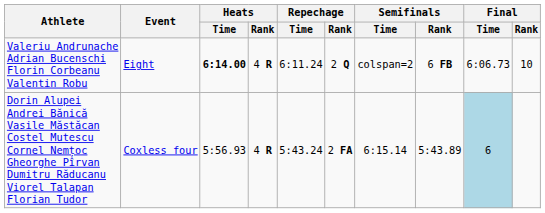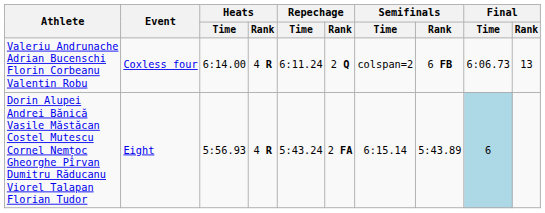row 3 | Event: Eight -> Coxless four
row 3 | Heats / Time: bold -> normal
row 3 | Final / Rank: 10 -> 13
row 4 | Event: Coxless four -> Eight
